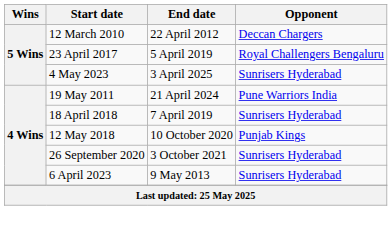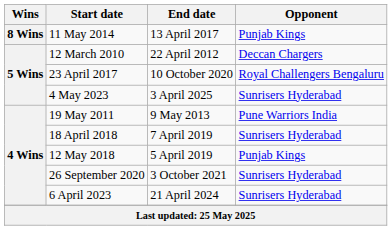+ row: 8 Wins | 11 May 2014 | 13 April 2017 | Punjab Kings
23 April 2017 | End date: 5 April 2019 -> 10 October 2020
19 May 2011 | End date: 21 April 2024 -> 9 May 2013
12 May 2018 | End date: 10 October 2020 -> 5 April 2019
6 April 2023 | End date: 9 May 2013 -> 21 April 2024
